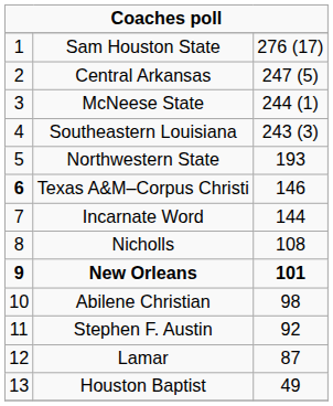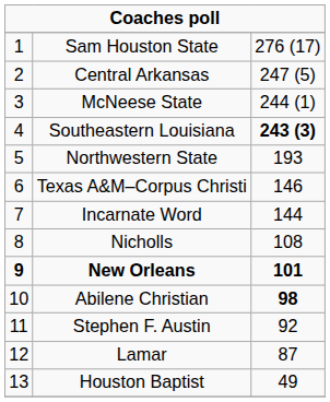Southeastern Louisiana | column 3: normal -> bold
Texas A&M–Corpus Christi | column 1: bold -> normal
Abilene Christian | column 3: normal -> bold
